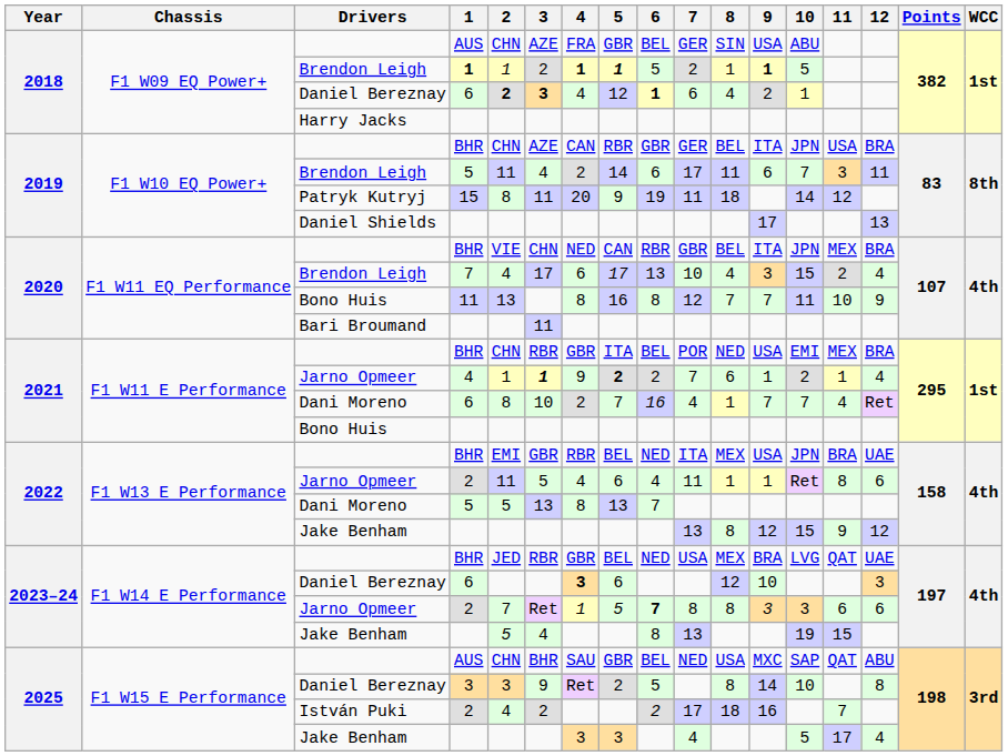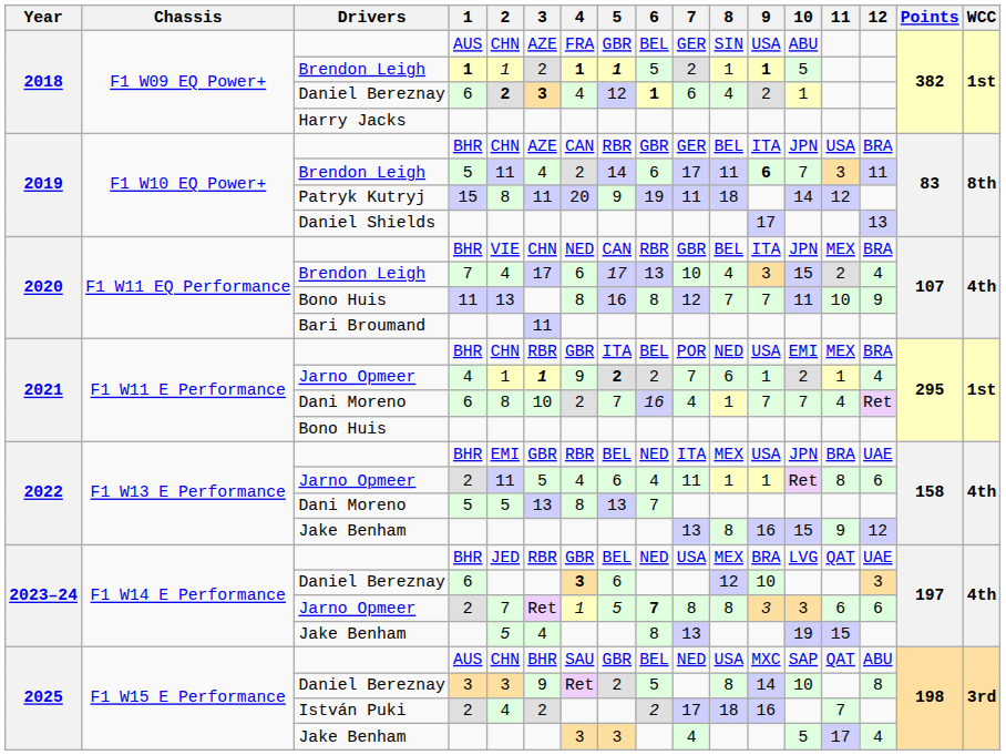2019 / Brendon Leigh | 9: normal -> bold
2022 / Jake Benham | 9: 12 -> 16
